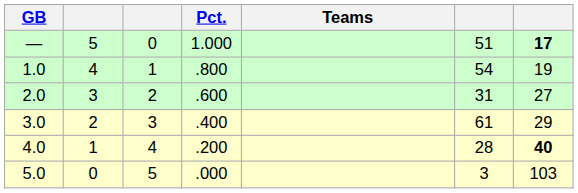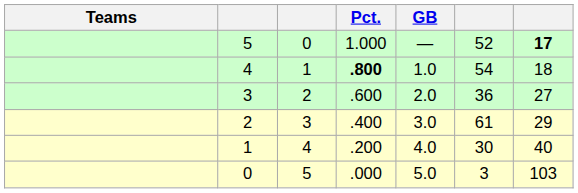columns swapped: Teams <-> GB
row 2 | column 6: 51 -> 52
row 3 | Pct.: normal -> bold
row 3 | column 7: 19 -> 18
row 4 | column 6: 31 -> 36
row 6 | column 6: 28 -> 30
row 6 | column 7: bold -> normal
